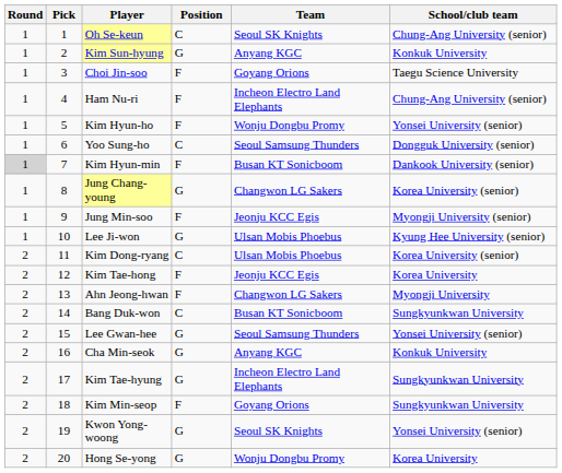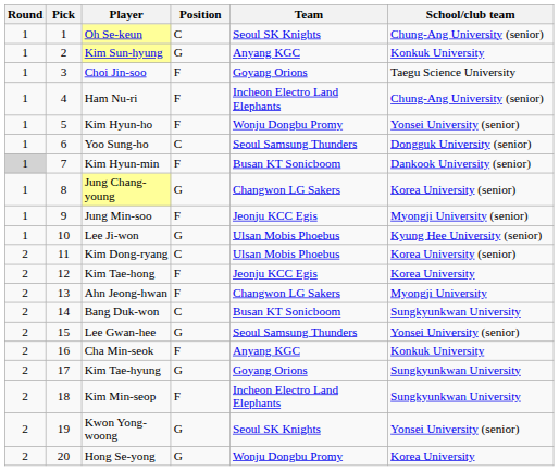Cha Min-seok | Position: G -> F
Kim Tae-hyung | Team: Incheon Electro Land Elephants -> Goyang Orions
Kim Min-seop | Team: Goyang Orions -> Incheon Electro Land Elephants
